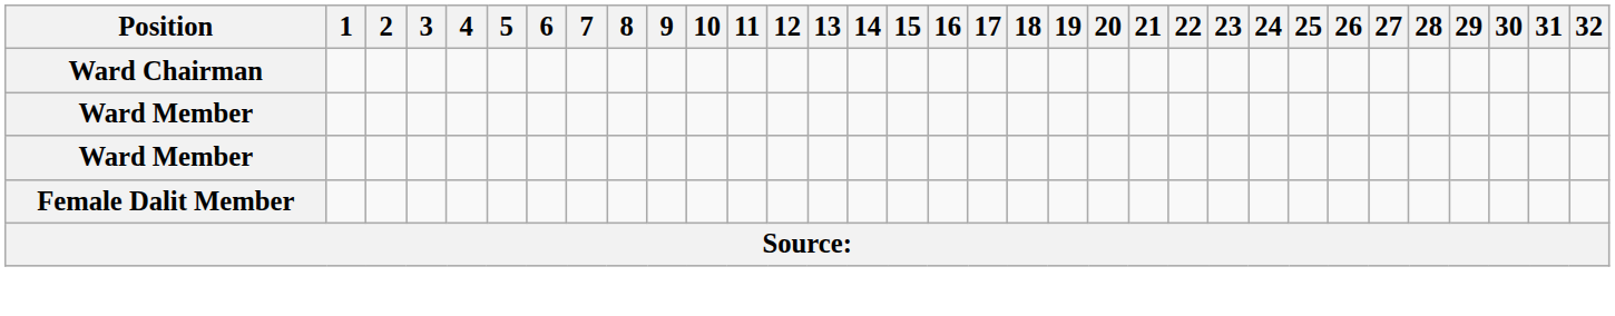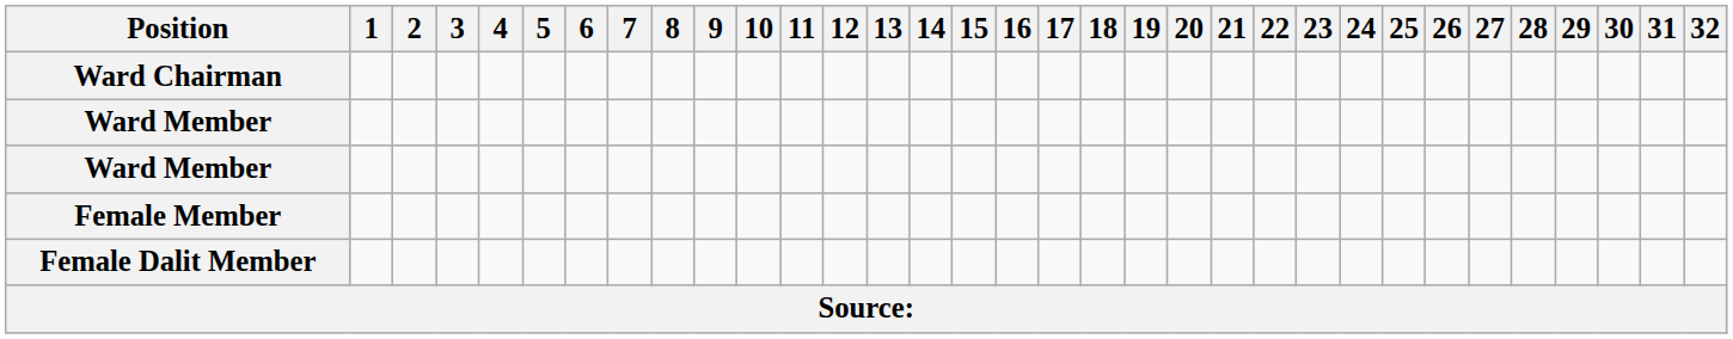+ row: Female Member
